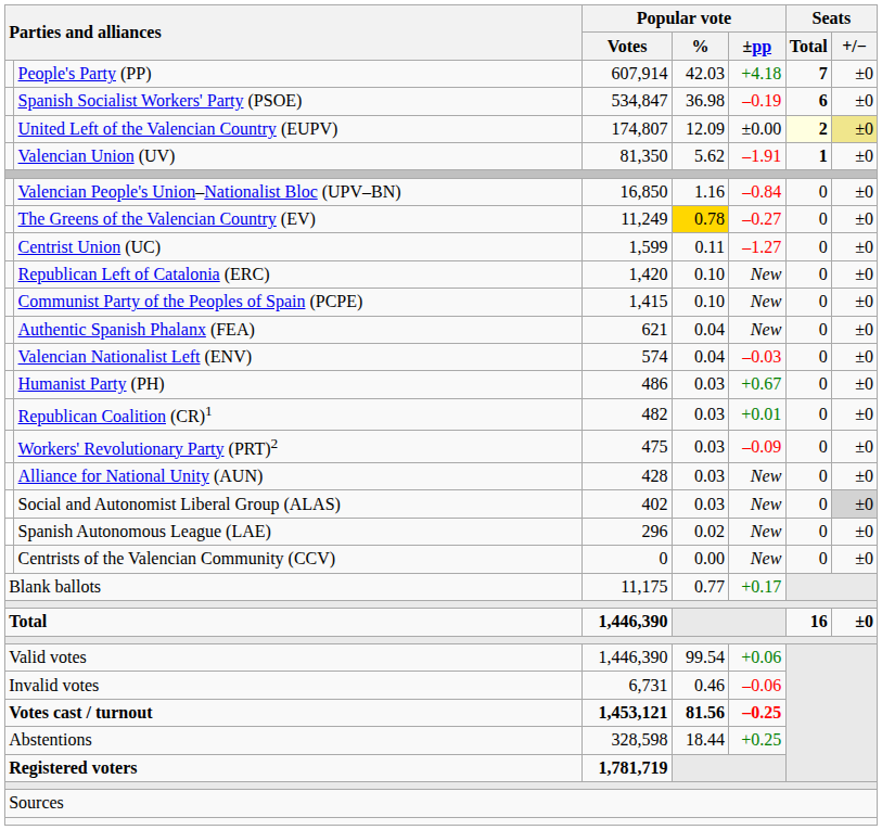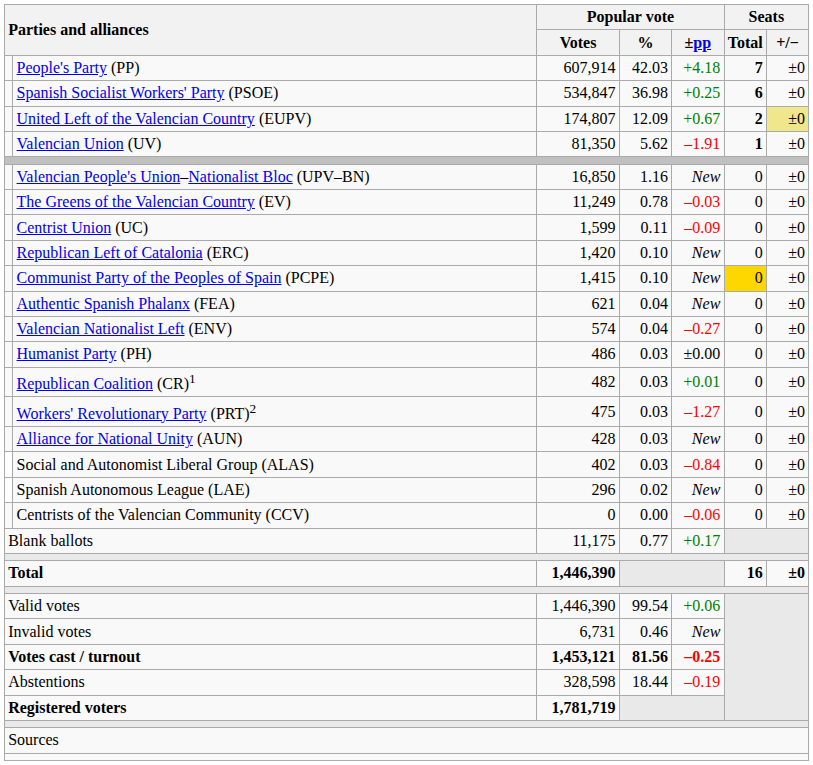Spanish Socialist Workers' Party (PSOE) | Popular vote / ±pp: –0.19 -> +0.25
United Left of the Valencian Country (EUPV) | Popular vote / ±pp: ±0.00 -> +0.67
United Left of the Valencian Country (EUPV) | Seats / Total: lightyellow background -> no background
Valencian People's Union–Nationalist Bloc (UPV–BN) | Popular vote / ±pp: –0.84 -> New
The Greens of the Valencian Country (EV) | Popular vote / %: gold background -> no background
The Greens of the Valencian Country (EV) | Popular vote / ±pp: –0.27 -> –0.03
Centrist Union (UC) | Popular vote / ±pp: –1.27 -> –0.09
Communist Party of the Peoples of Spain (PCPE) | Seats / Total: no background -> gold background
Valencian Nationalist Left (ENV) | Popular vote / ±pp: –0.03 -> –0.27
Humanist Party (PH) | Popular vote / ±pp: +0.67 -> ±0.00
Workers' Revolutionary Party (PRT)2 | Popular vote / ±pp: –0.09 -> –1.27
Social and Autonomist Liberal Group (ALAS) | Popular vote / ±pp: New -> –0.84
Social and Autonomist Liberal Group (ALAS) | Seats / +/−: lightgrey background -> no background
Centrists of the Valencian Community (CCV) | Popular vote / ±pp: New -> –0.06
Invalid votes | Popular vote / ±pp: –0.06 -> New
Abstentions | Popular vote / ±pp: +0.25 -> –0.19
